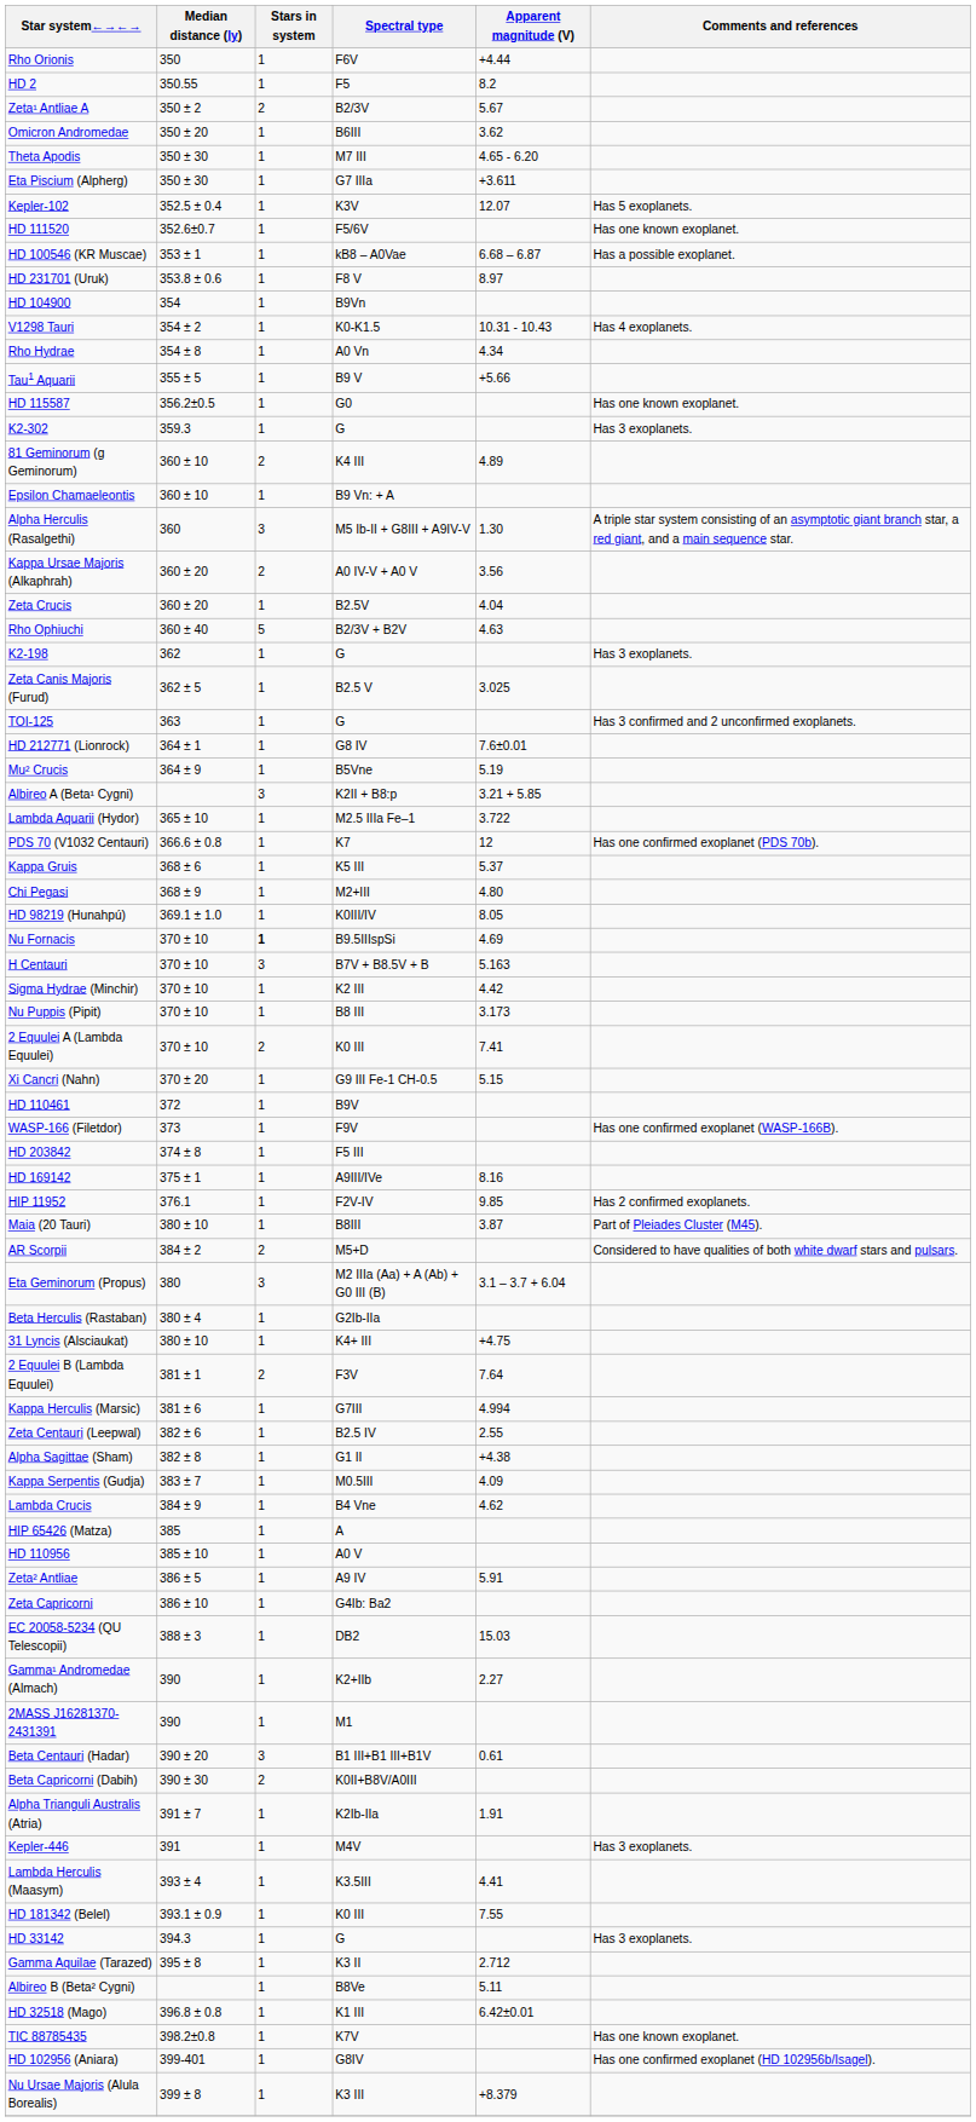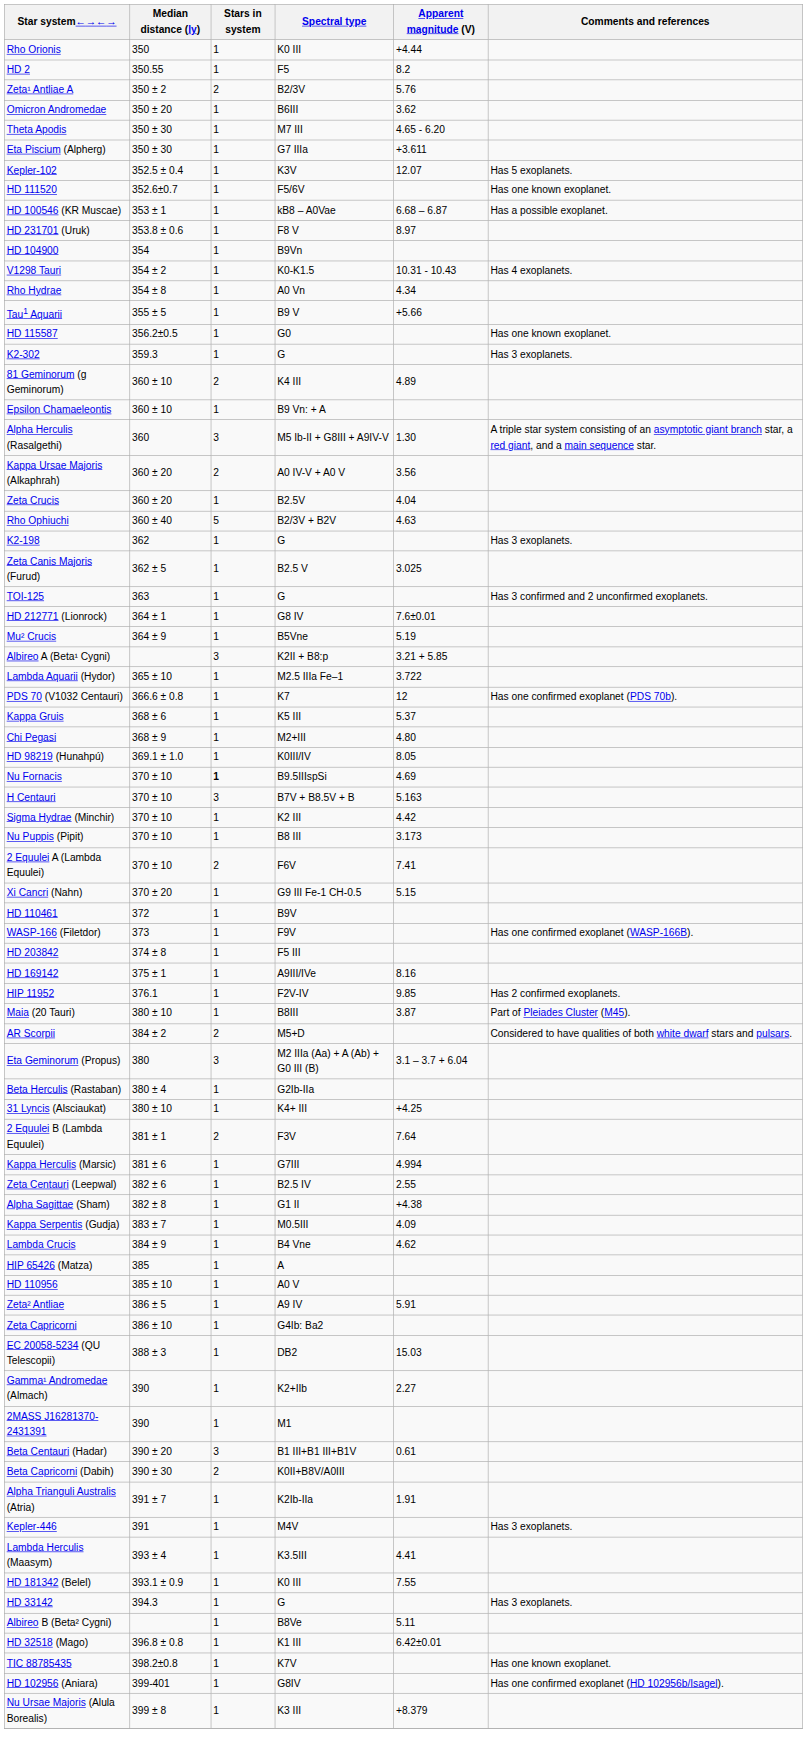Rho Orionis | Spectral type: F6V -> K0 III
Zeta¹ Antliae A | Apparent magnitude (V): 5.67 -> 5.76
2 Equulei A (Lambda Equulei) | Spectral type: K0 III -> F6V
31 Lyncis (Alsciaukat) | Apparent magnitude (V): +4.75 -> +4.25
- row: Gamma Aquilae (Tarazed) | 395 ± 8 | 1 | K3 II | 2.712
